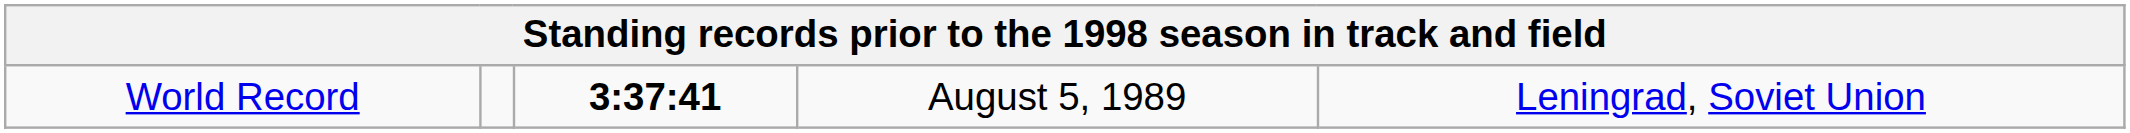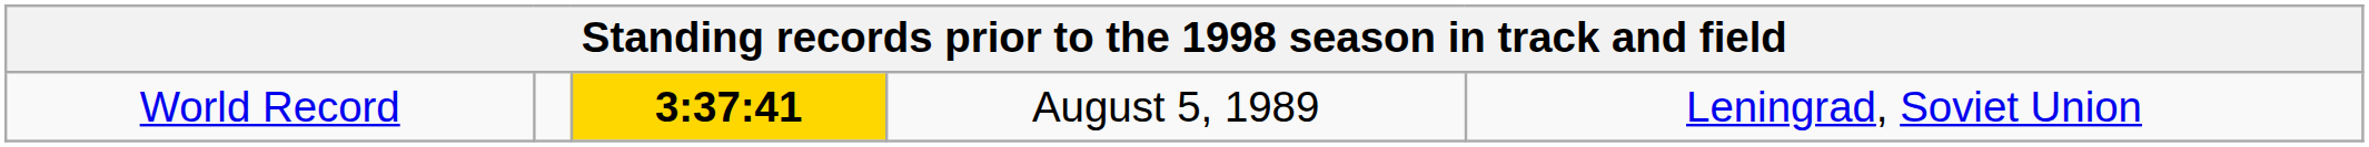World Record | column 3: no background -> gold background
